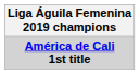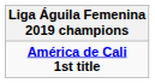row 2 | column 1: lightgrey background -> no background
